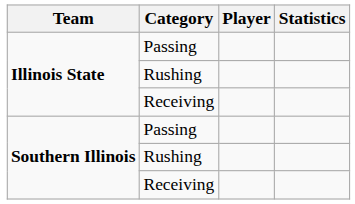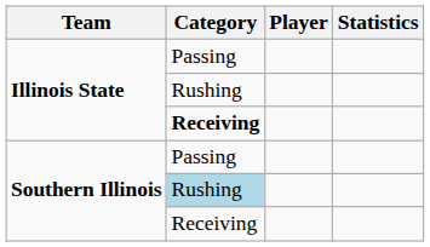Illinois State / Receiving | Category: normal -> bold
Southern Illinois / Rushing | Category: no background -> lightblue background
